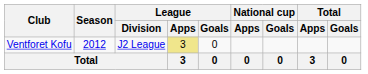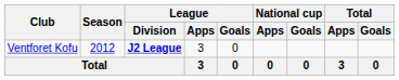Ventforet Kofu | League / Division: normal -> bold
Ventforet Kofu | League / Apps: khaki background -> no background
